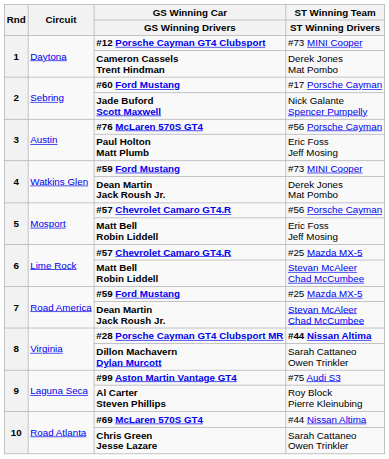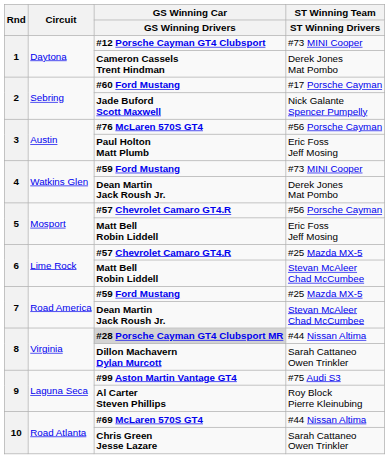#28 Porsche Cayman GT4 Clubsport MR | GS Winning Car / GS Winning Drivers: no background -> lightgrey background
#28 Porsche Cayman GT4 Clubsport MR | ST Winning Team / ST Winning Drivers: bold -> normal
